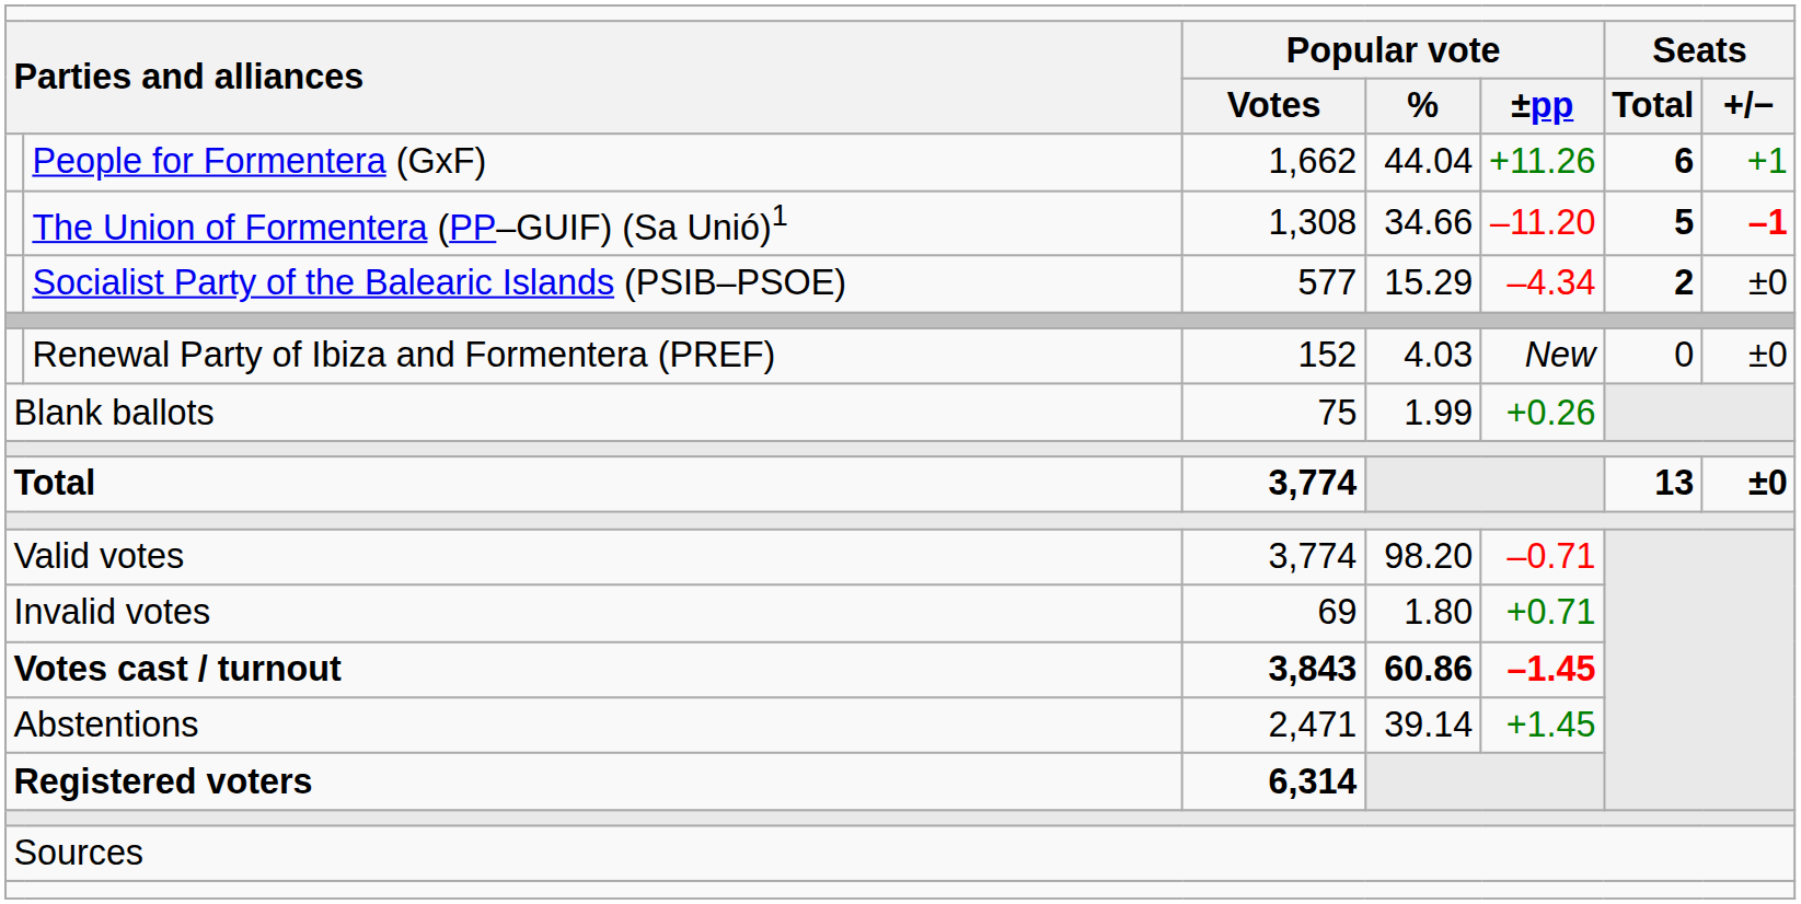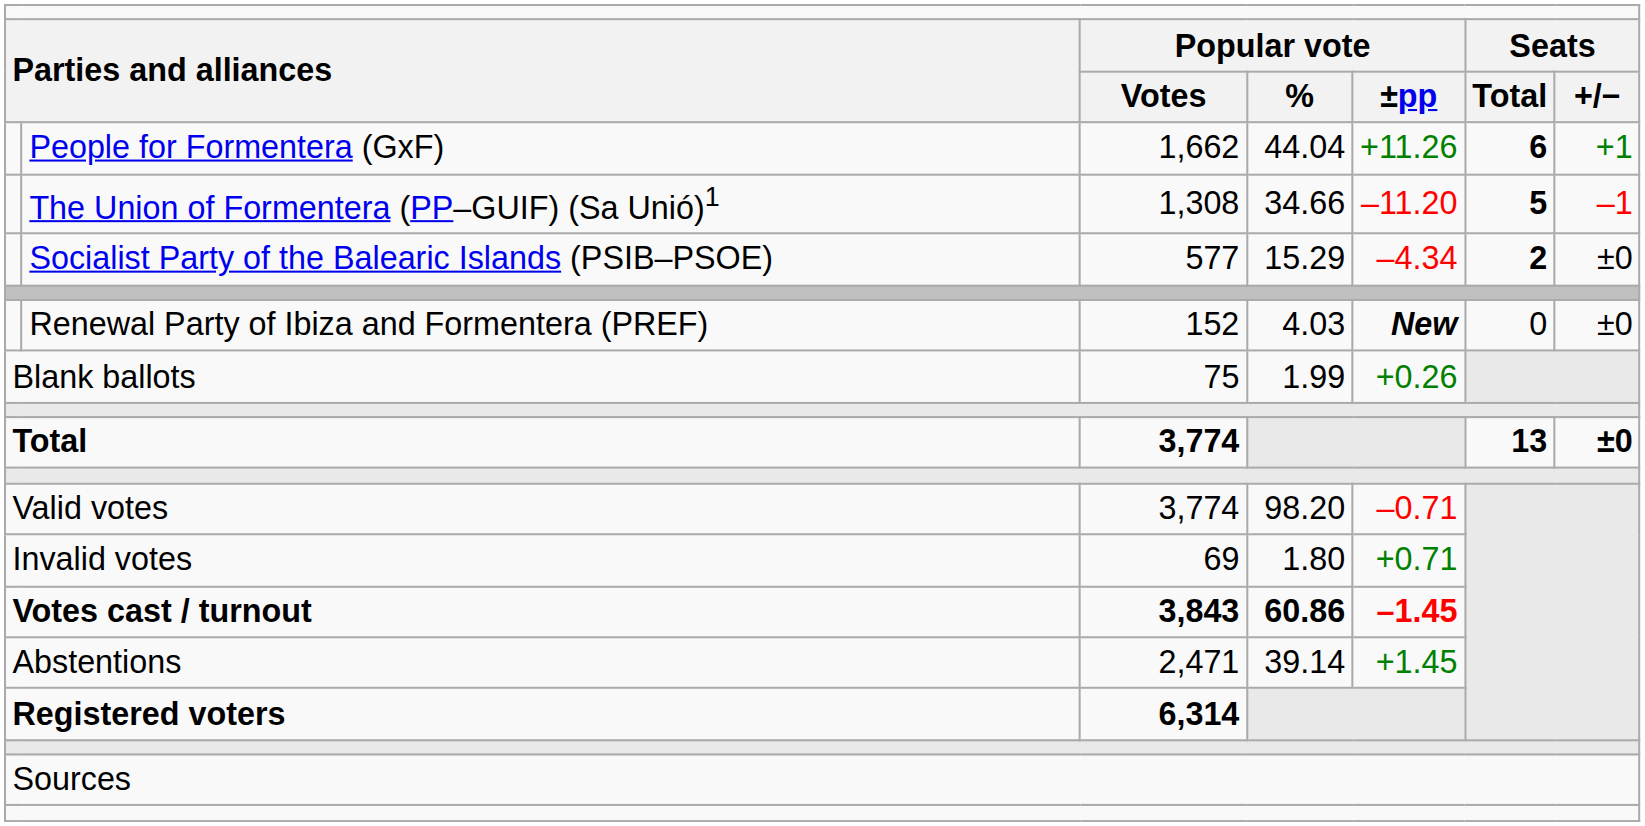The Union of Formentera (PP–GUIF) (Sa Unió)1 | column 7: bold -> normal
Renewal Party of Ibiza and Formentera (PREF) | column 5: normal -> bold
